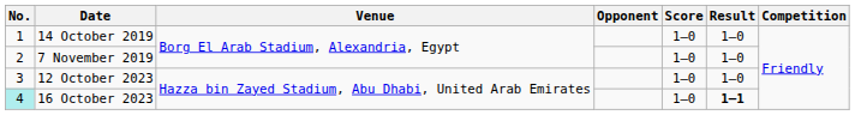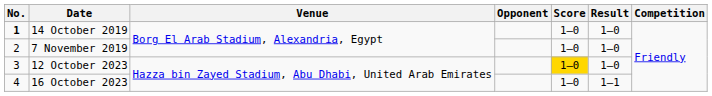14 October 2019 | No.: normal -> bold
12 October 2023 | Score: no background -> gold background
16 October 2023 | No.: paleturquoise background -> no background
16 October 2023 | Result: bold -> normal
